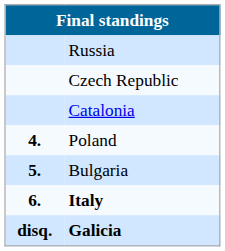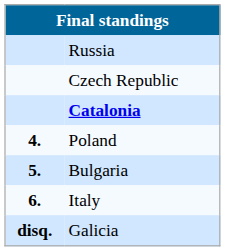Catalonia | column 2: normal -> bold
Italy | column 2: bold -> normal
Galicia | column 2: bold -> normal
